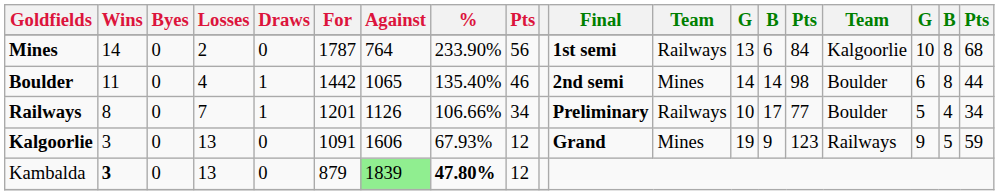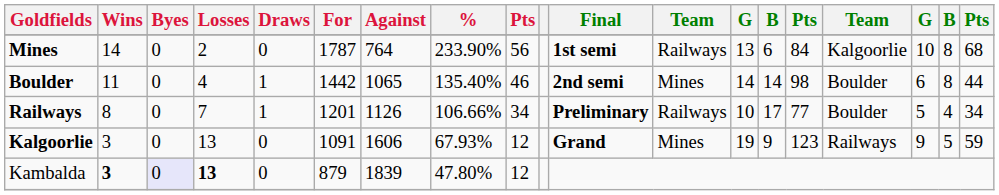Kambalda | Byes: no background -> lavender background
Kambalda | Losses: normal -> bold
Kambalda | Against: lightgreen background -> no background
Kambalda | %: bold -> normal
